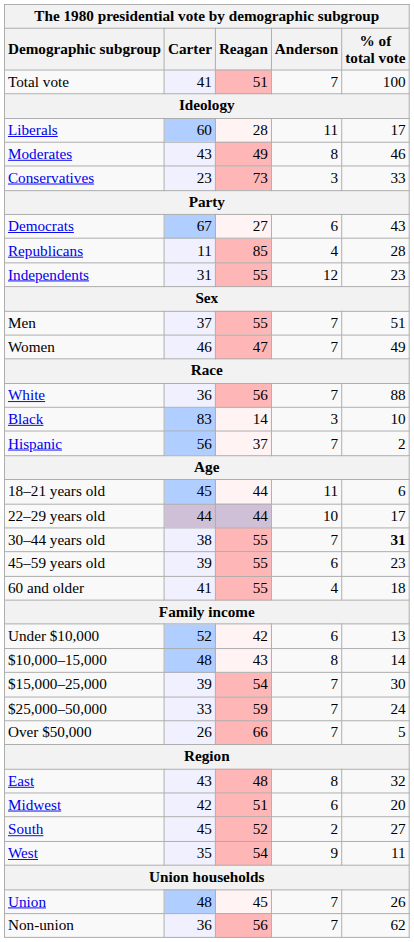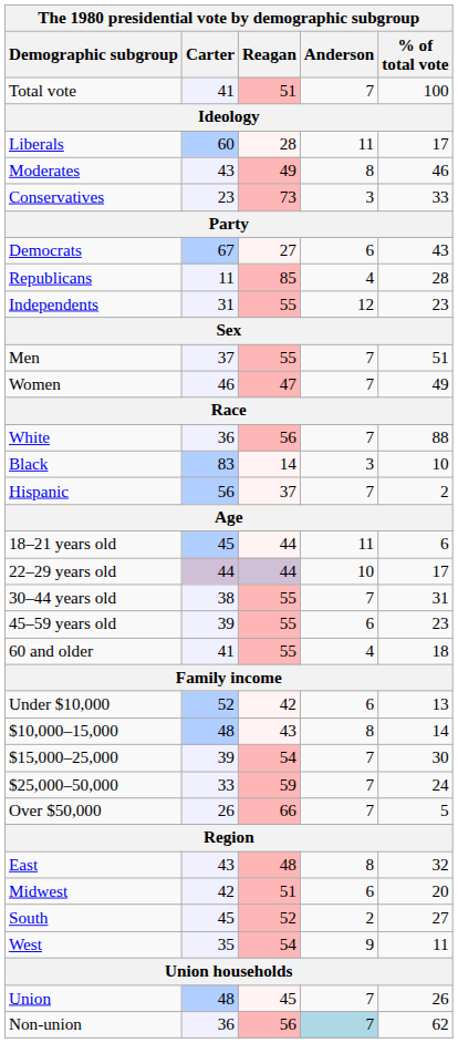30–44 years old | % of total vote: bold -> normal
Non-union | Anderson: no background -> lightblue background
